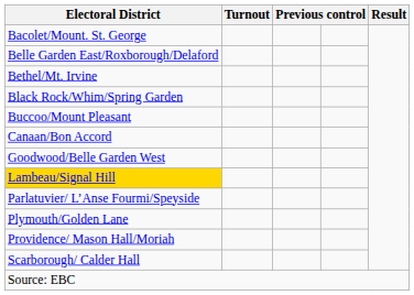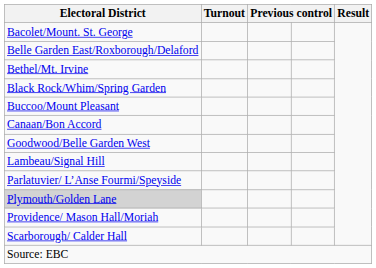Lambeau/Signal Hill | Electoral District: gold background -> no background
Plymouth/Golden Lane | Electoral District: no background -> lightgrey background
